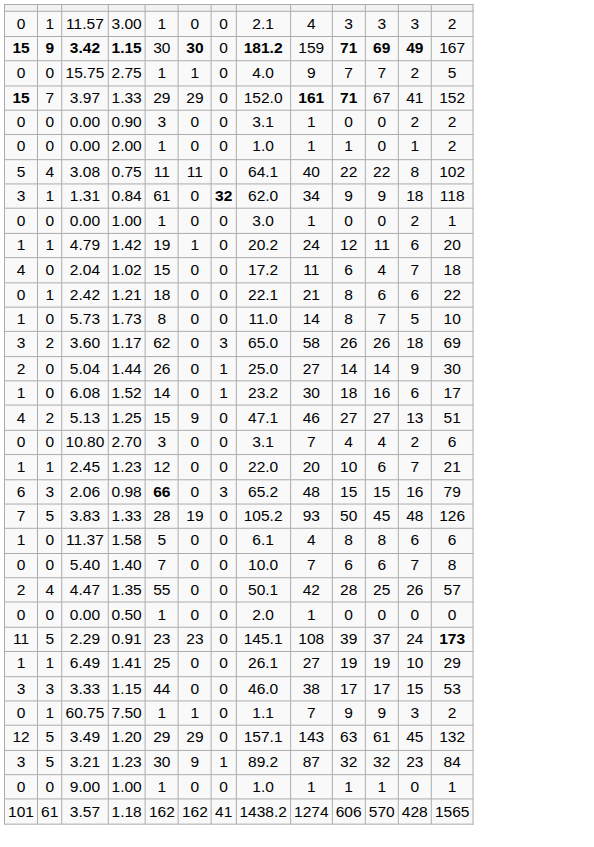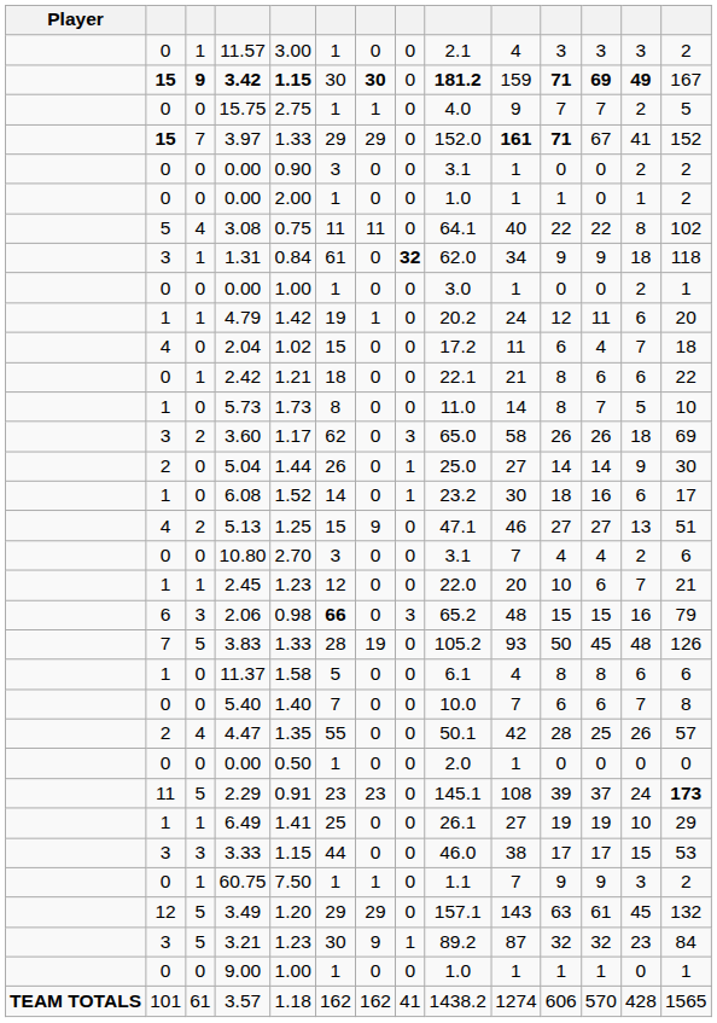+ column: Player | TEAM TOTALS
